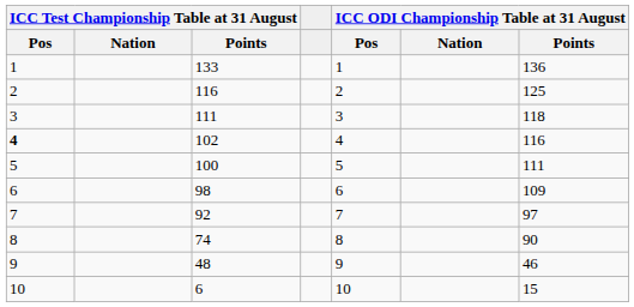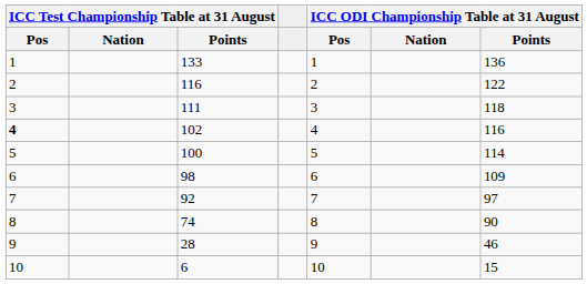row 4 | column 7: 125 -> 122
row 7 | column 7: 111 -> 114
row 11 | column 3: 48 -> 28
